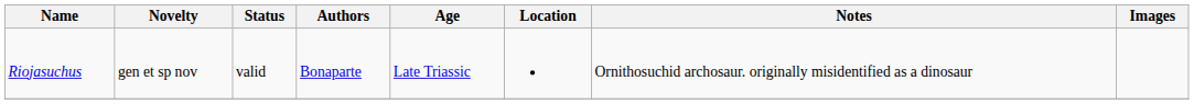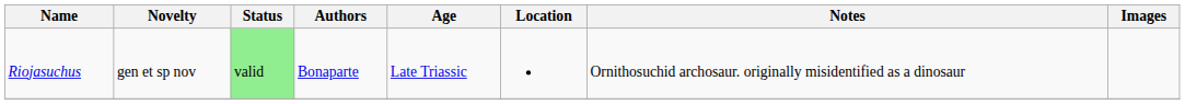Riojasuchus | Status: no background -> lightgreen background
